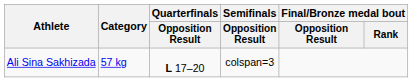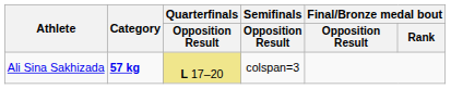Ali Sina Sakhizada | Category: normal -> bold
Ali Sina Sakhizada | Quarterfinals / Opposition Result: no background -> khaki background
